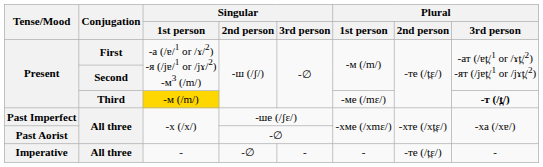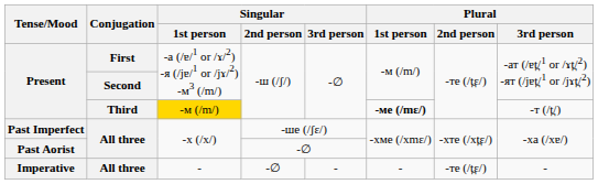row 5 | Plural / 1st person: normal -> bold
row 5 | Plural / 3rd person: bold -> normal
